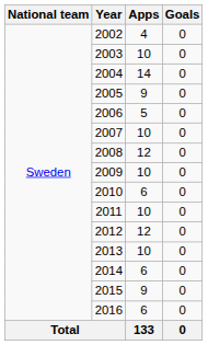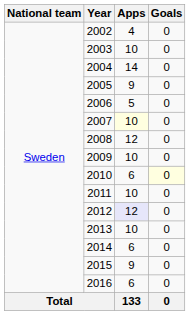2007 | Apps: no background -> lightyellow background
2010 | Goals: no background -> lightyellow background
2012 | Apps: no background -> lavender background
